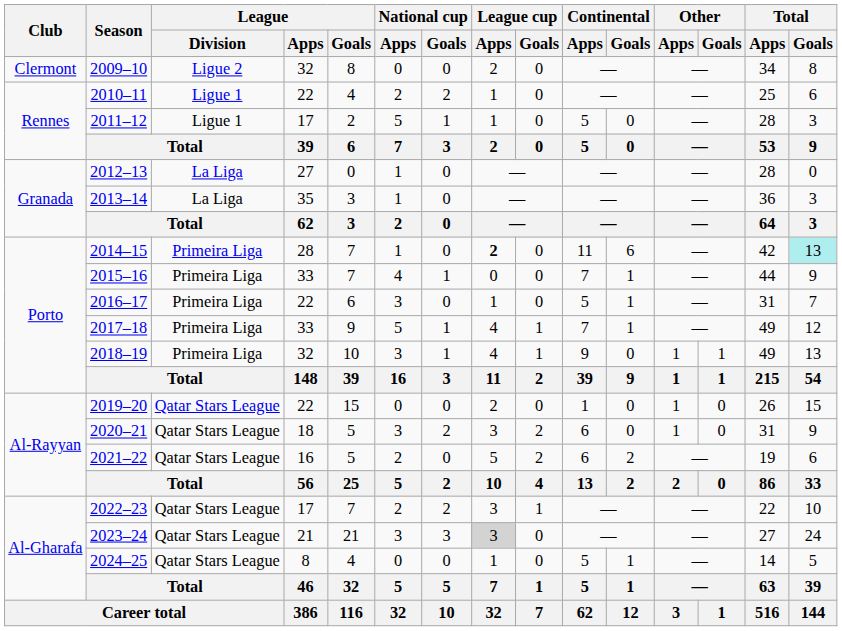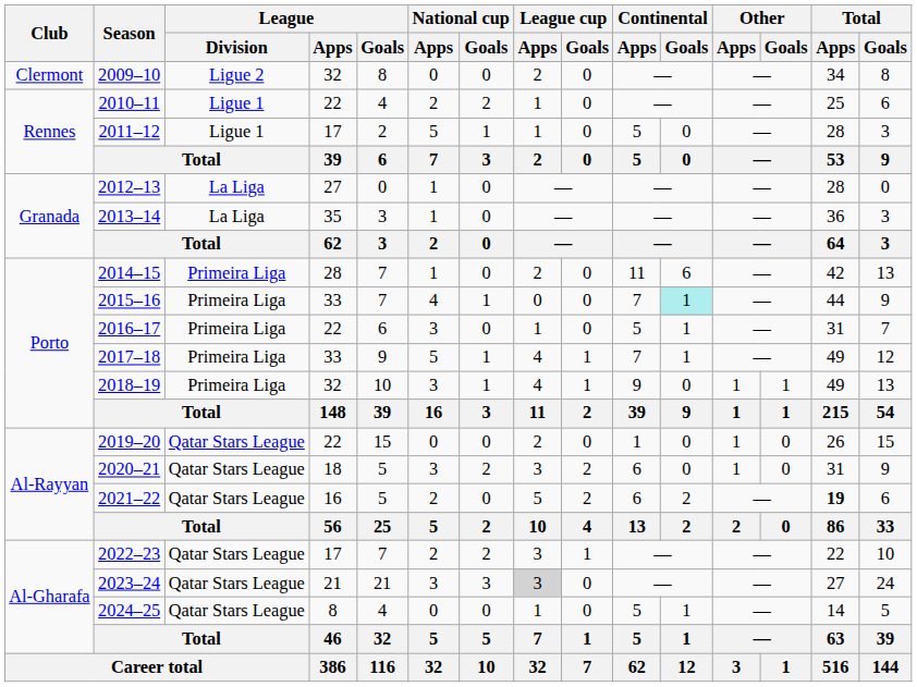2014–15 | League cup / Apps: bold -> normal
2014–15 | Total / Goals: paleturquoise background -> no background
2015–16 | Continental / Goals: no background -> paleturquoise background
2021–22 | Total / Apps: normal -> bold
